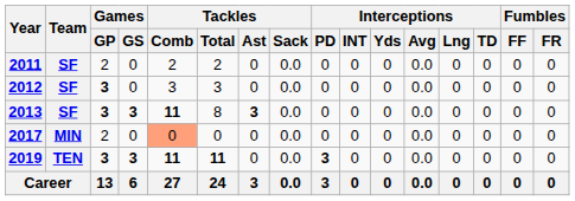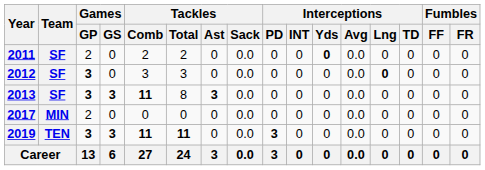2011 | Interceptions / Yds: normal -> bold
2012 | Interceptions / Lng: normal -> bold
2017 | Tackles / Comb: lightsalmon background -> no background
